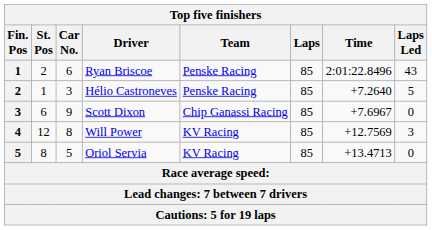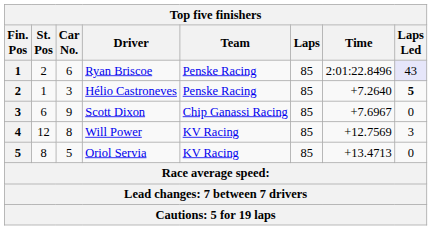Ryan Briscoe | Laps Led: no background -> lavender background
Hélio Castroneves | Laps Led: normal -> bold
